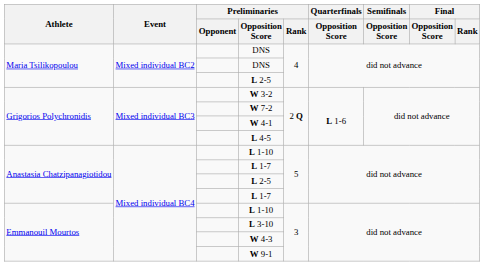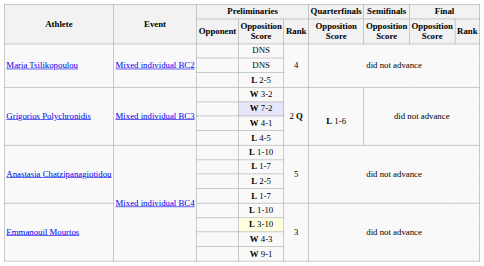W 7-2 | Preliminaries / Opposition Score: no background -> lavender background
L 3-10 | Preliminaries / Opposition Score: no background -> lightyellow background
